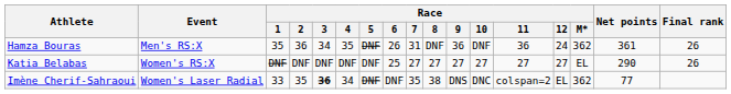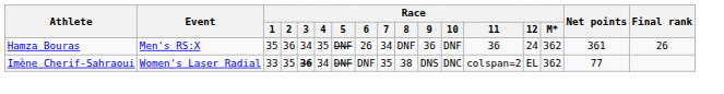Hamza Bouras | Race / 7: 31 -> 34
- row: Katia Belabas | Women's RS:X | DNF | DNF | DNF | DNF | DNF | 25 | 27 | 27 | 27 | 27 | 27 | 27 | EL | 290 | 26
